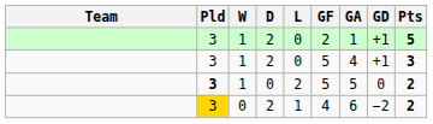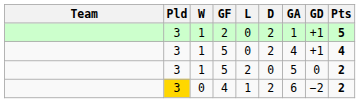columns swapped: D <-> GF
row 3 | Pts: 3 -> 4
row 4 | Pld: bold -> normal
